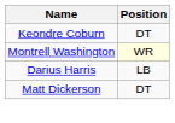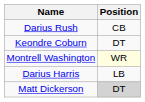+ row: Darius Rush | CB
Matt Dickerson | Position: no background -> lightgrey background
